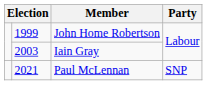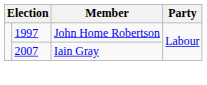John Home Robertson | column 2: 1999 -> 1997
Iain Gray | column 2: 2003 -> 2007
- row: 2021 | Paul McLennan | SNP
